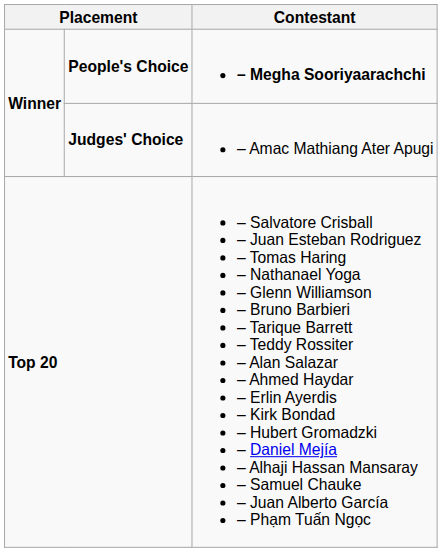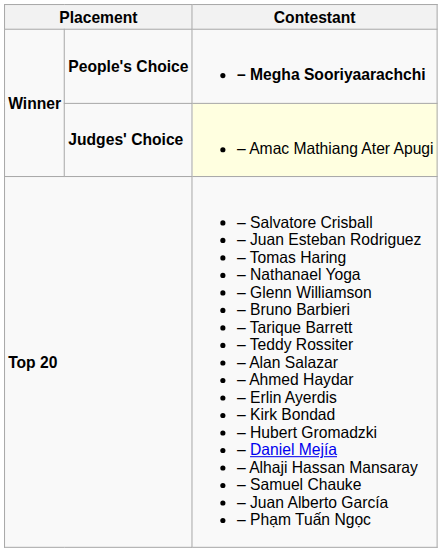Judges' Choice | Contestant: no background -> lightyellow background
